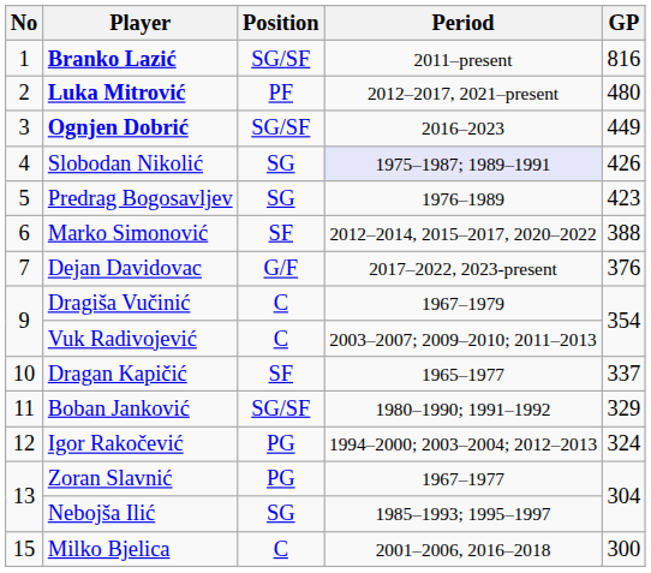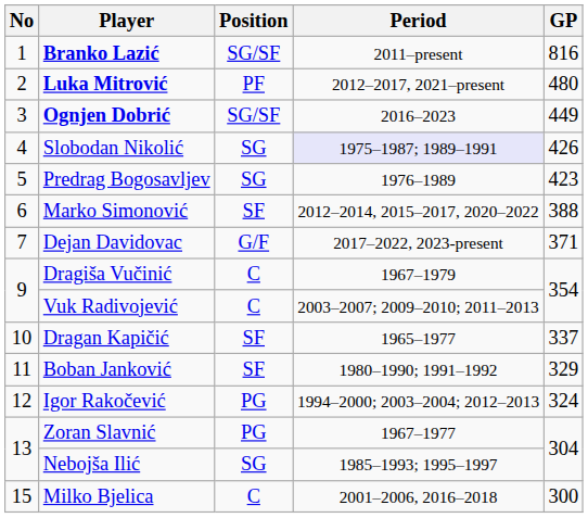Dejan Davidovac | GP: 376 -> 371
Boban Janković | Position: SG/SF -> SF
